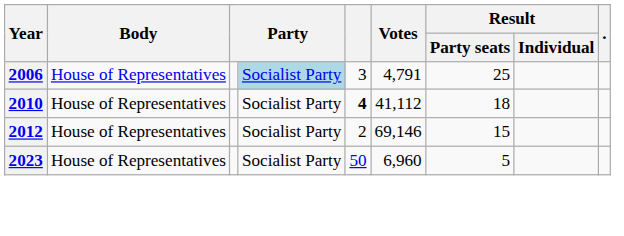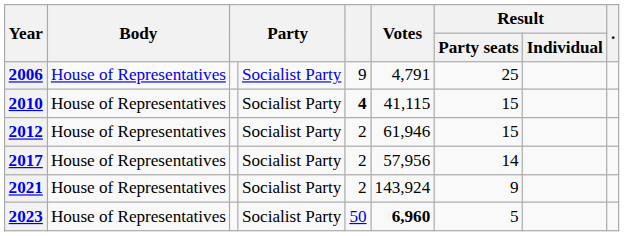2006 | column 4: lightblue background -> no background
2006 | column 5: 3 -> 9
2010 | Votes: 41,112 -> 41,115
2010 | Result / Party seats: 18 -> 15
2012 | Votes: 69,146 -> 61,946
+ row: 2017 | House of Representatives | Socialist Party | 2 | 57,956 | 14
+ row: 2021 | House of Representatives | Socialist Party | 2 | 143,924 | 9
2023 | Votes: normal -> bold
